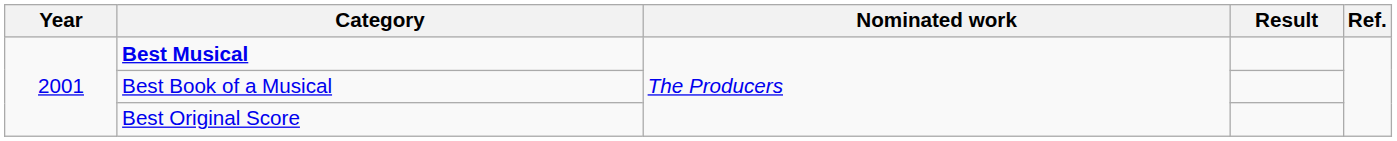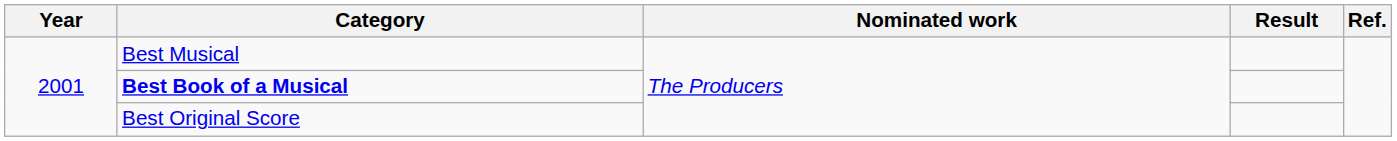Best Musical | Category: bold -> normal
Best Book of a Musical | Category: normal -> bold
